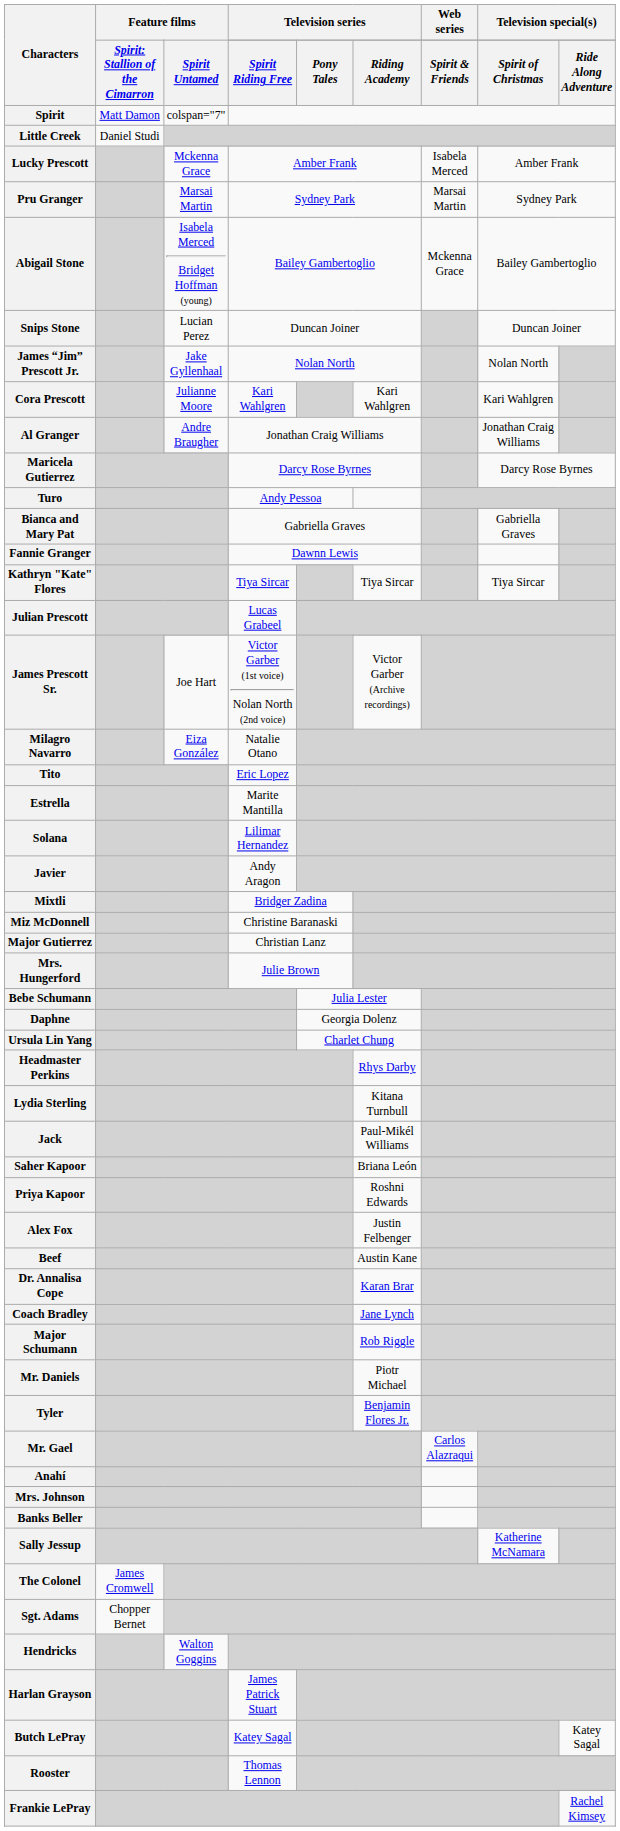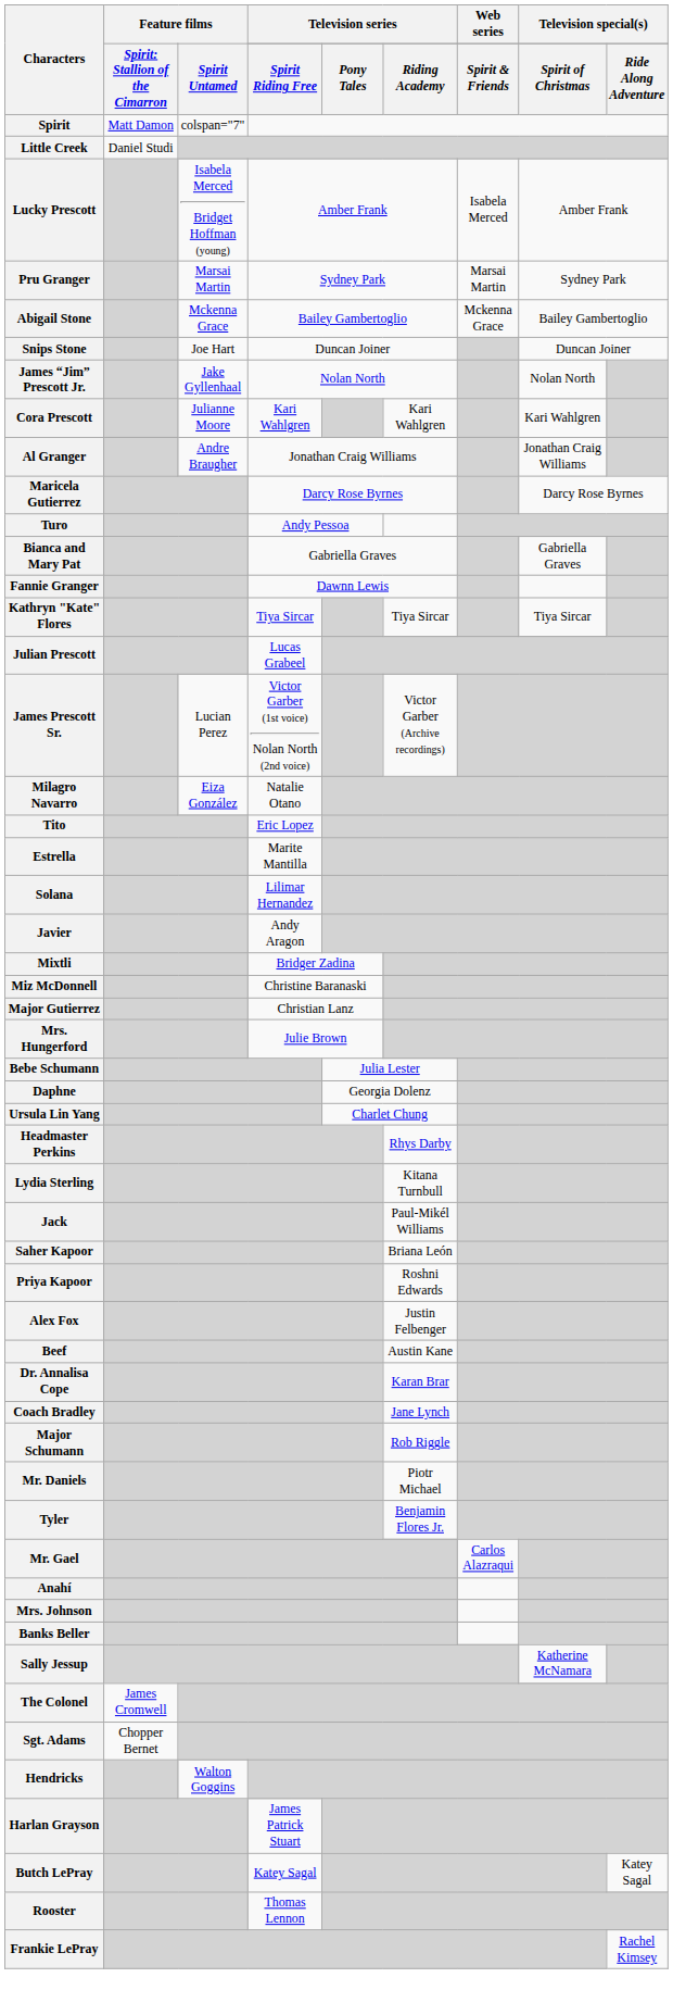Lucky Prescott | Feature films / Spirit Untamed: Mckenna Grace -> Isabela Merced Bridget Hoffman (young)
Abigail Stone | Feature films / Spirit Untamed: Isabela Merced Bridget Hoffman (young) -> Mckenna Grace
Snips Stone | Feature films / Spirit Untamed: Lucian Perez -> Joe Hart
James Prescott Sr. | Feature films / Spirit Untamed: Joe Hart -> Lucian Perez
